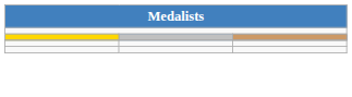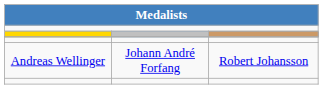+ row: Andreas Wellinger | Johann André Forfang | Robert Johansson
